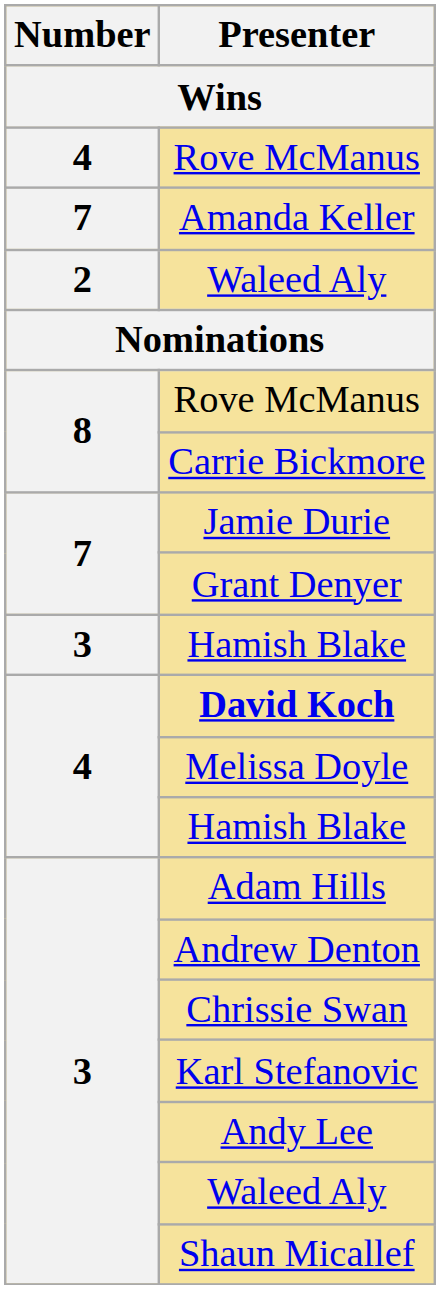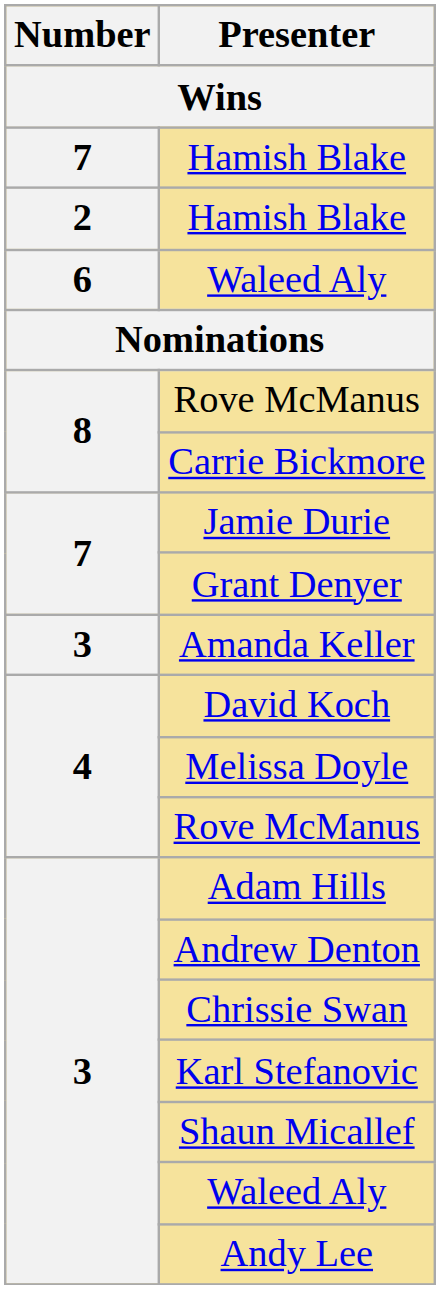row 3 | Number: 4 -> 7
row 3 | Presenter: Rove McManus -> Hamish Blake
row 4 | Number: 7 -> 2
row 4 | Presenter: Amanda Keller -> Hamish Blake
row 5 | Number: 2 -> 6
row 11 | Presenter: Hamish Blake -> Amanda Keller
row 12 | Presenter: bold -> normal
row 14 | Presenter: Hamish Blake -> Rove McManus
row 19 | Presenter: Andy Lee -> Shaun Micallef
row 21 | Presenter: Shaun Micallef -> Andy Lee
